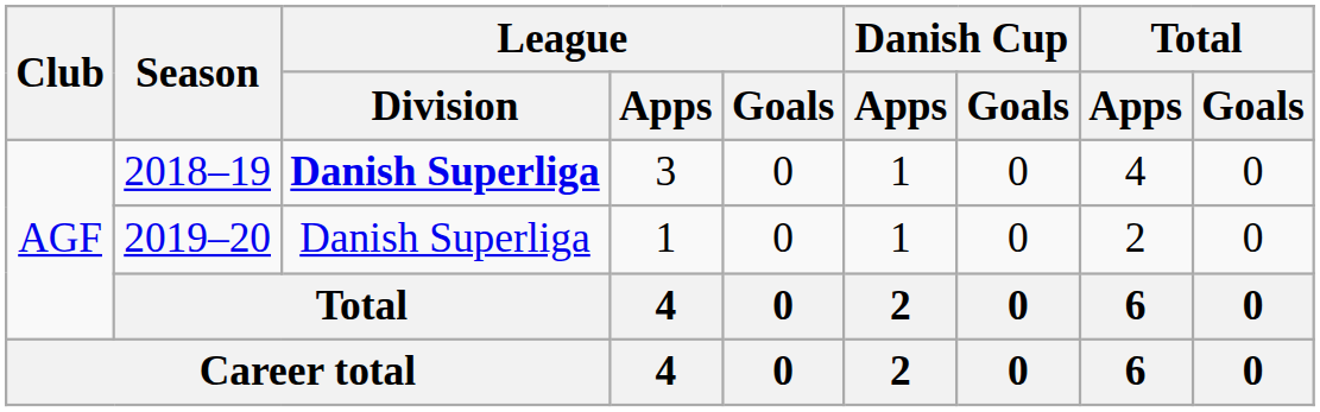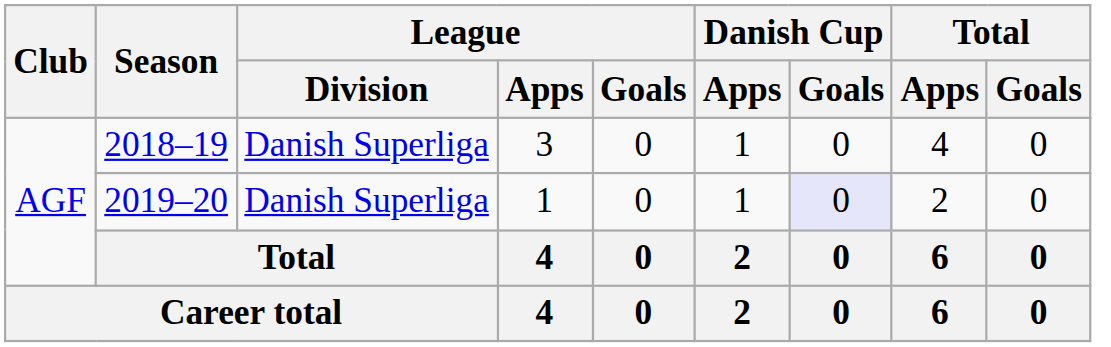2018–19 | League / Division: bold -> normal
2019–20 | Danish Cup / Goals: no background -> lavender background
